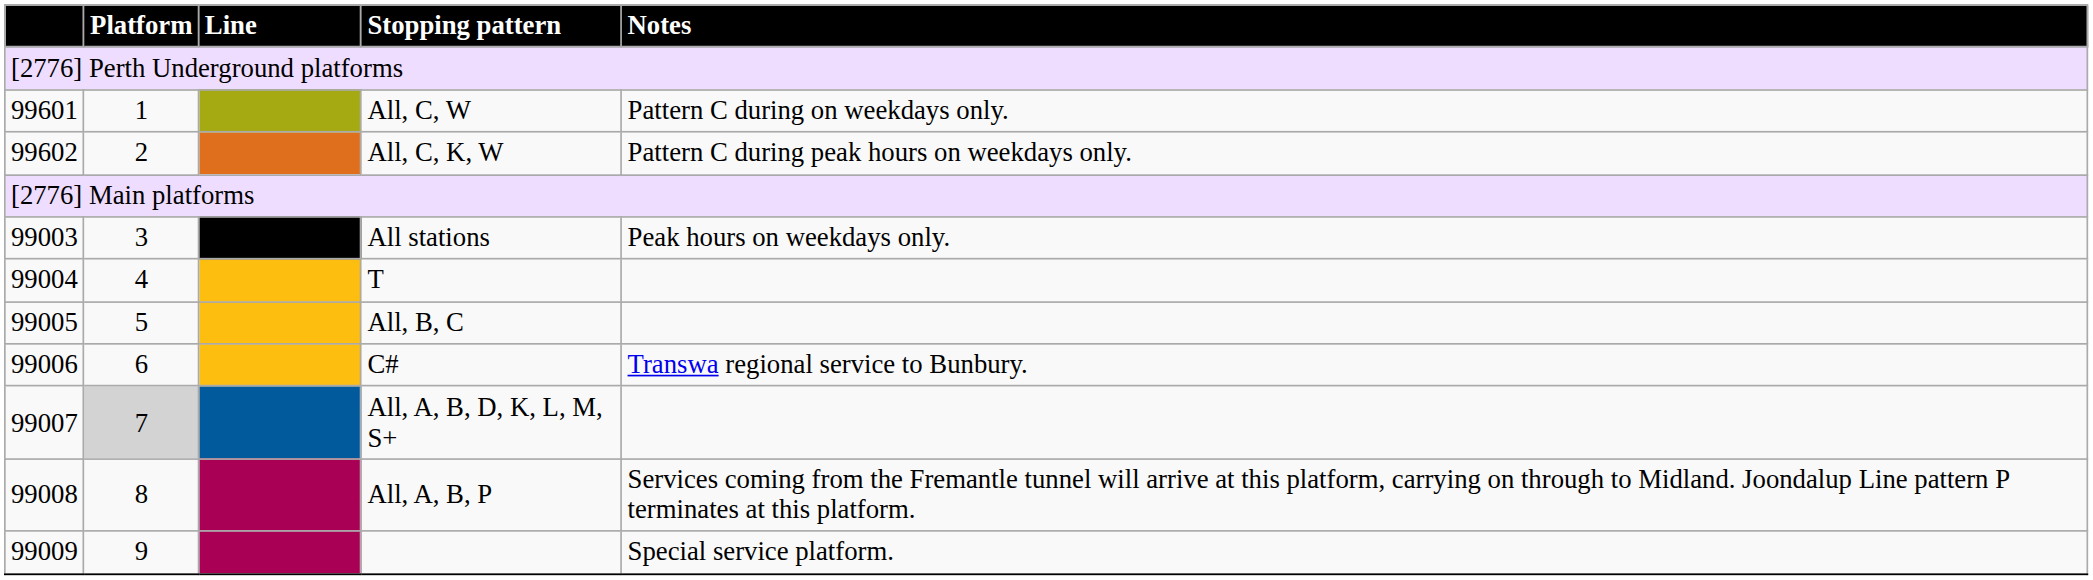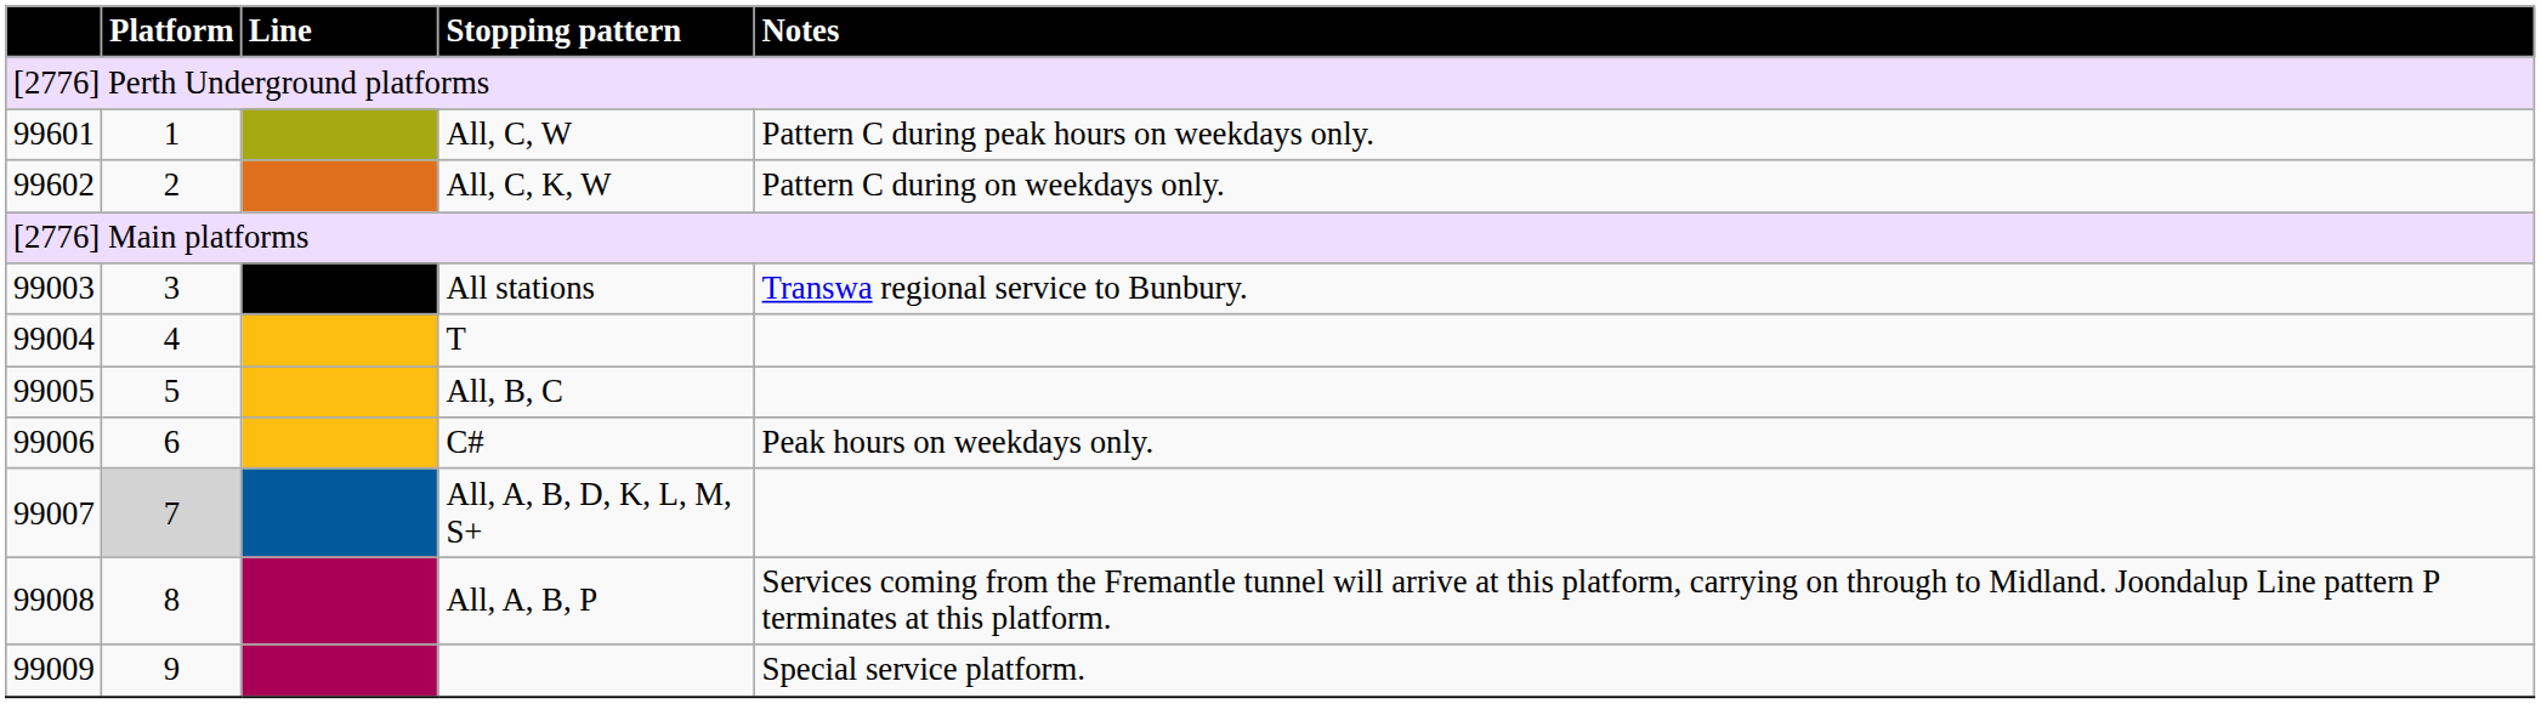All, C, W | Notes: Pattern C during on weekdays only. -> Pattern C during peak hours on weekdays only.
All, C, K, W | Notes: Pattern C during peak hours on weekdays only. -> Pattern C during on weekdays only.
All stations | Notes: Peak hours on weekdays only. -> Transwa regional service to Bunbury.
C# | Notes: Transwa regional service to Bunbury. -> Peak hours on weekdays only.
